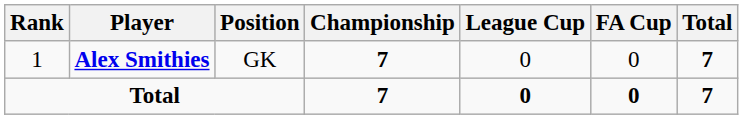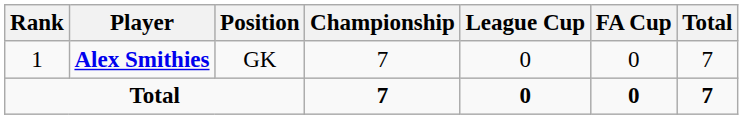1 | Championship: bold -> normal
1 | Total: bold -> normal
